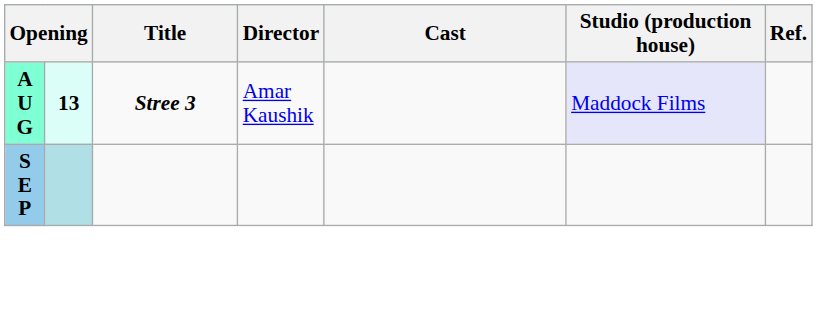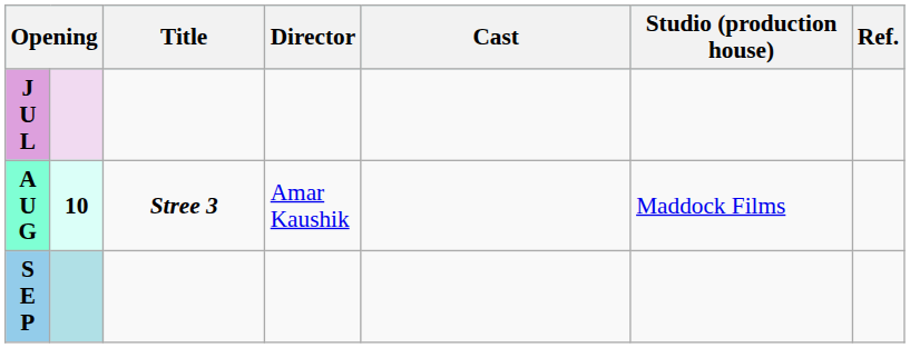+ row: J U L
A U G | column 2: 13 -> 10
A U G | Studio (production house): lavender background -> no background
